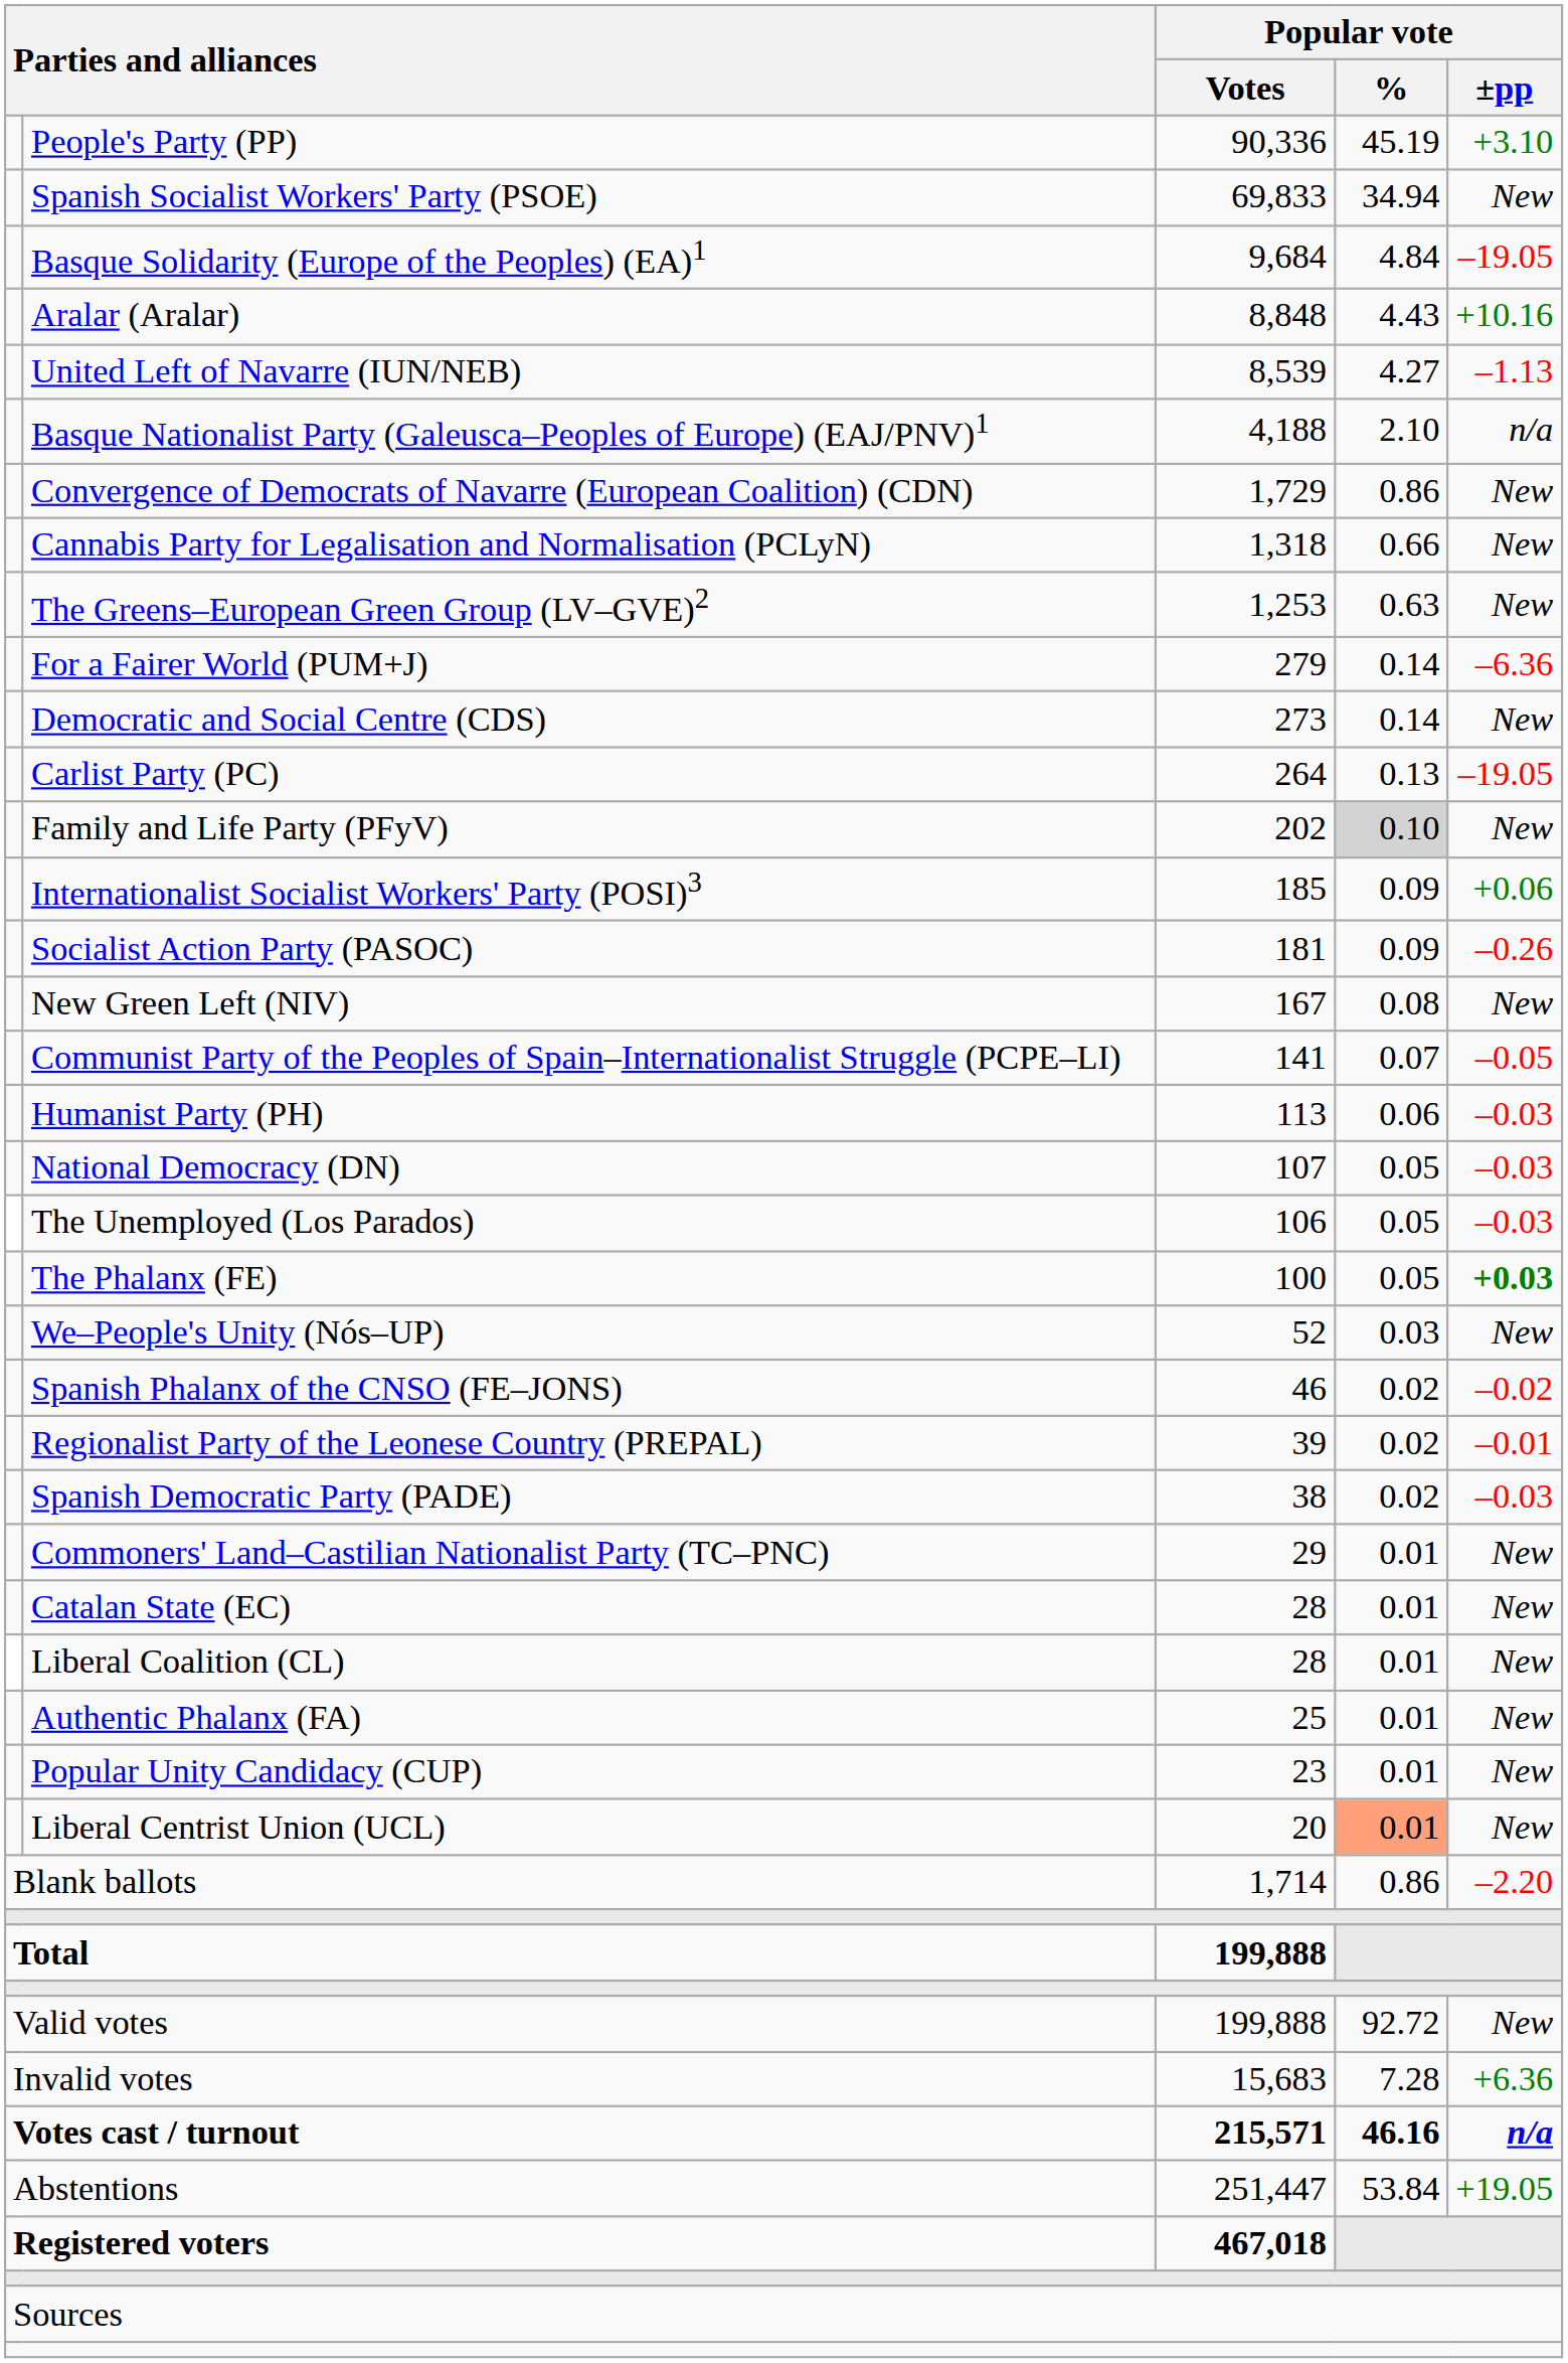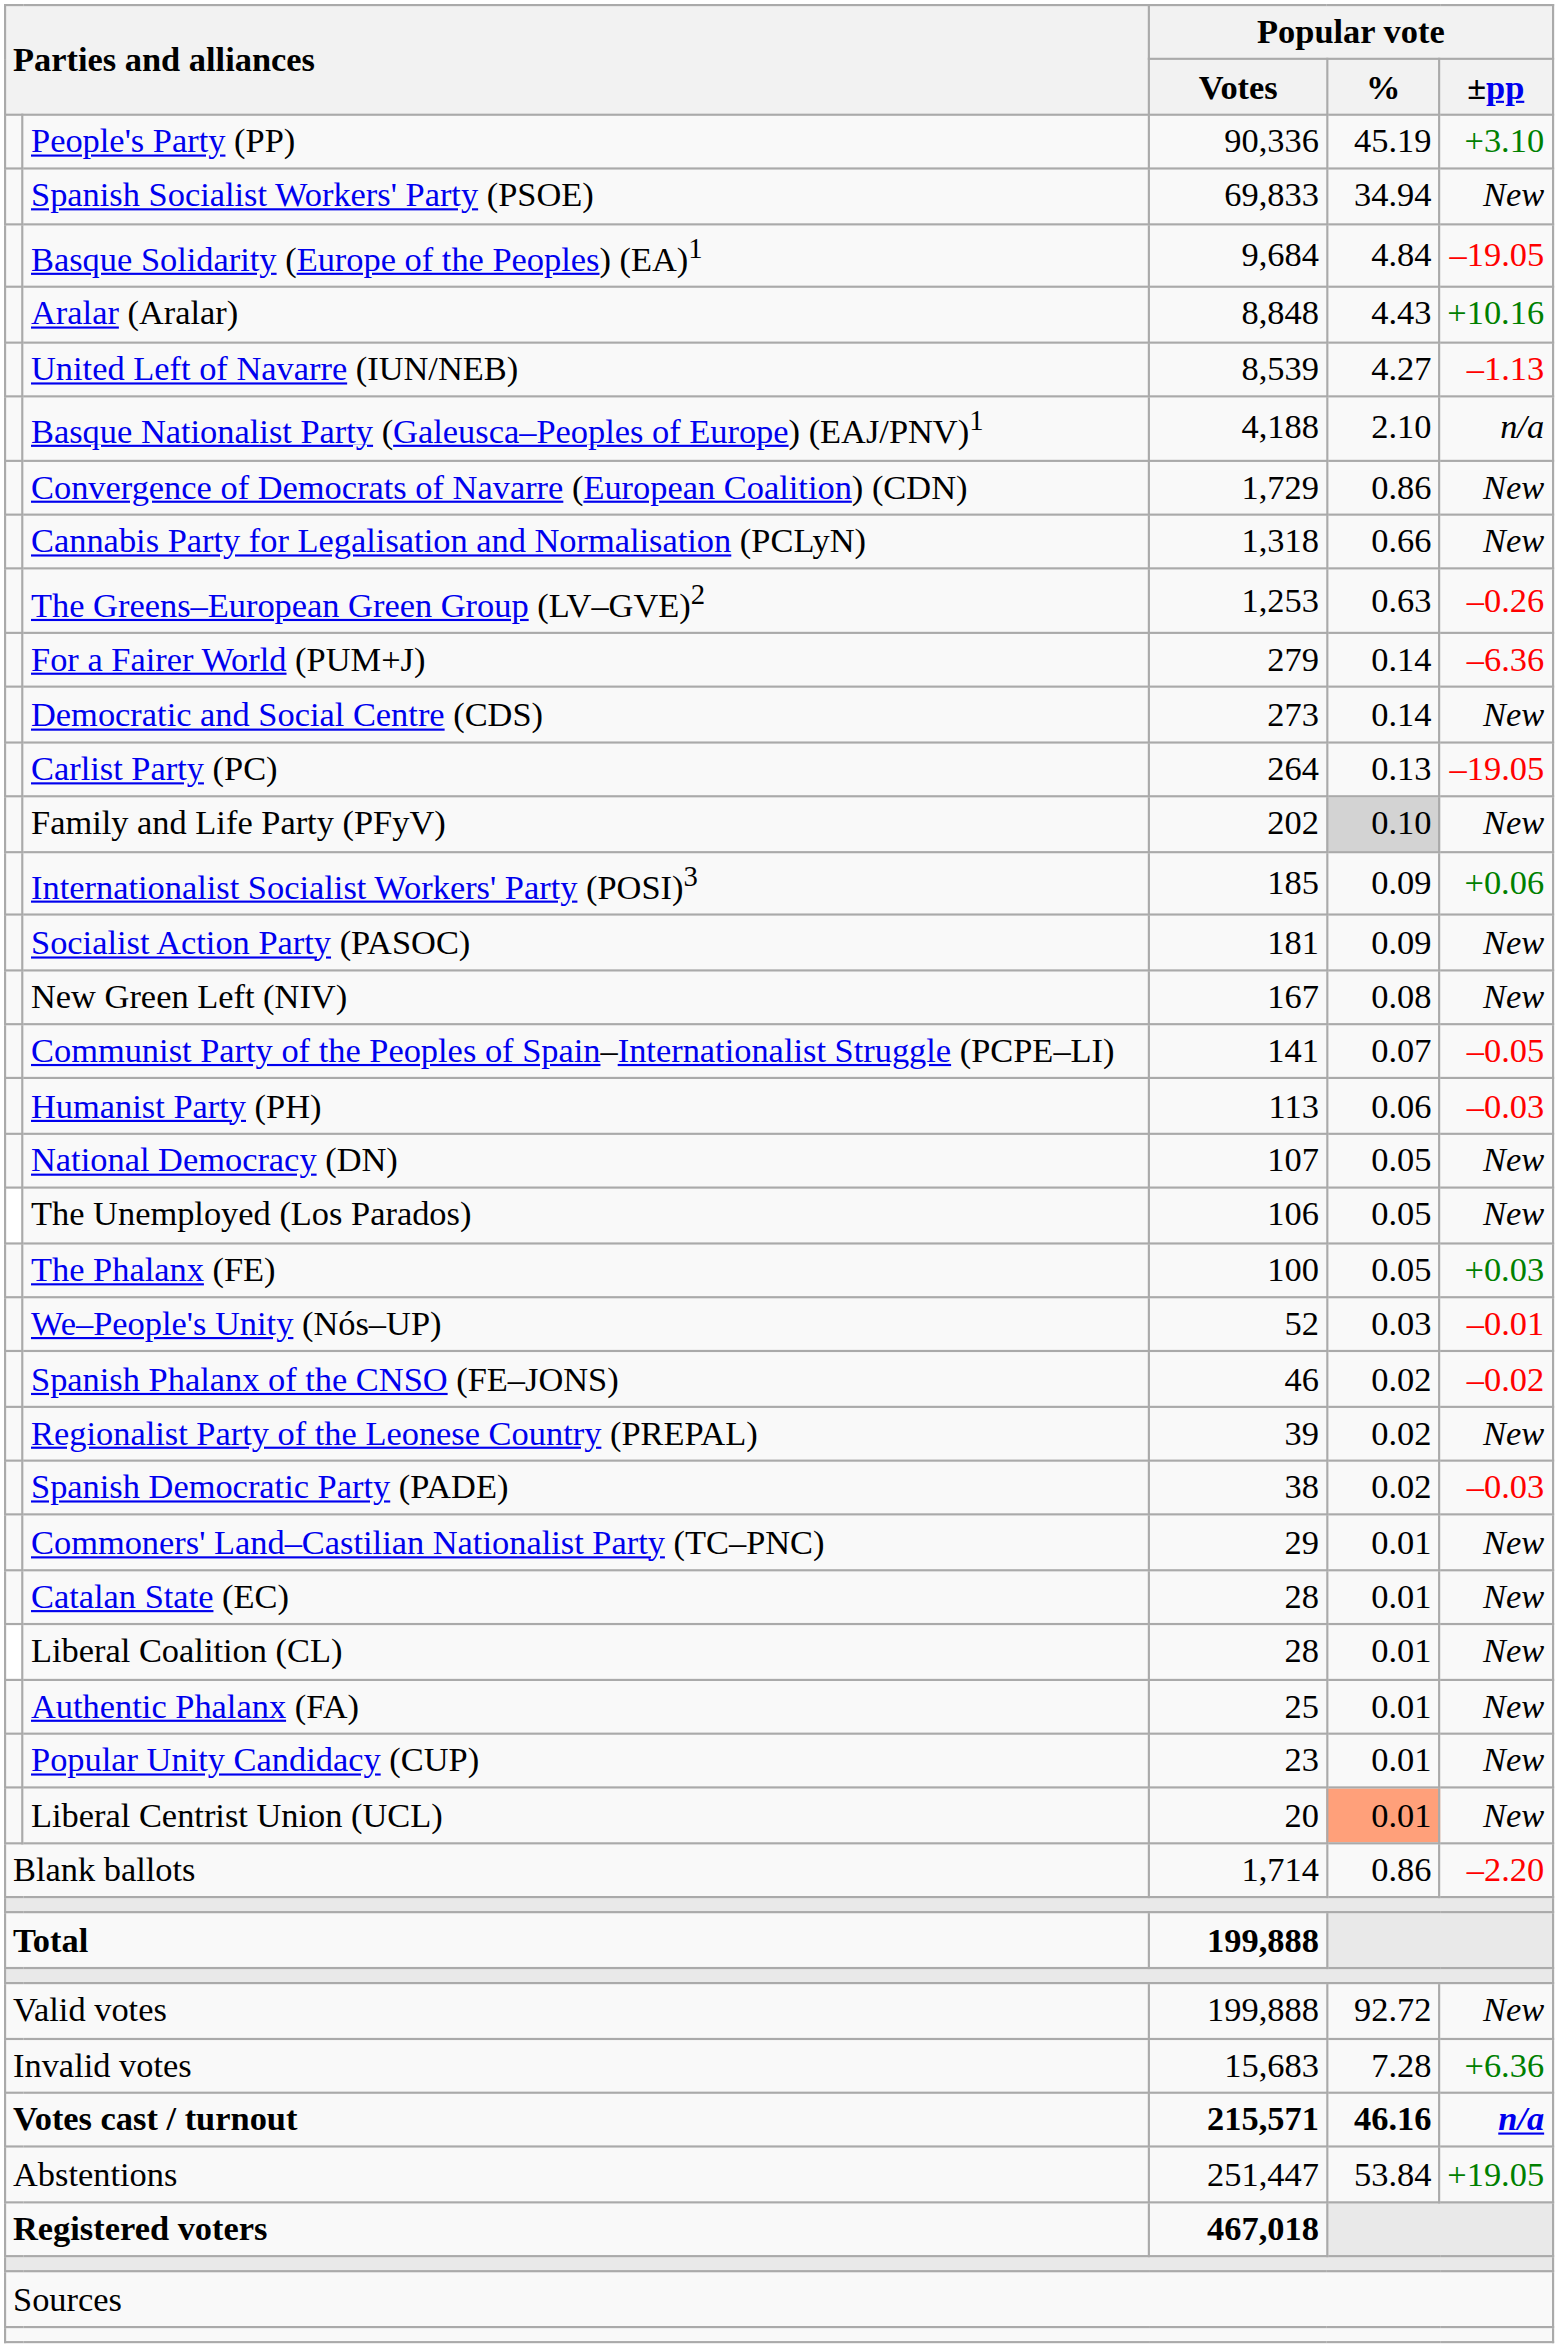The Greens–European Green Group (LV–GVE)2 | Popular vote / ±pp: New -> –0.26
Socialist Action Party (PASOC) | Popular vote / ±pp: –0.26 -> New
National Democracy (DN) | Popular vote / ±pp: –0.03 -> New
The Unemployed (Los Parados) | Popular vote / ±pp: –0.03 -> New
The Phalanx (FE) | Popular vote / ±pp: bold -> normal
We–People's Unity (Nós–UP) | Popular vote / ±pp: New -> –0.01
Regionalist Party of the Leonese Country (PREPAL) | Popular vote / ±pp: –0.01 -> New
